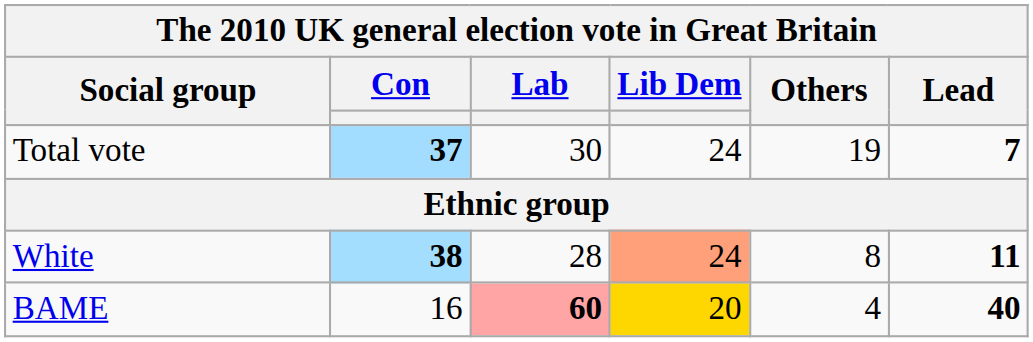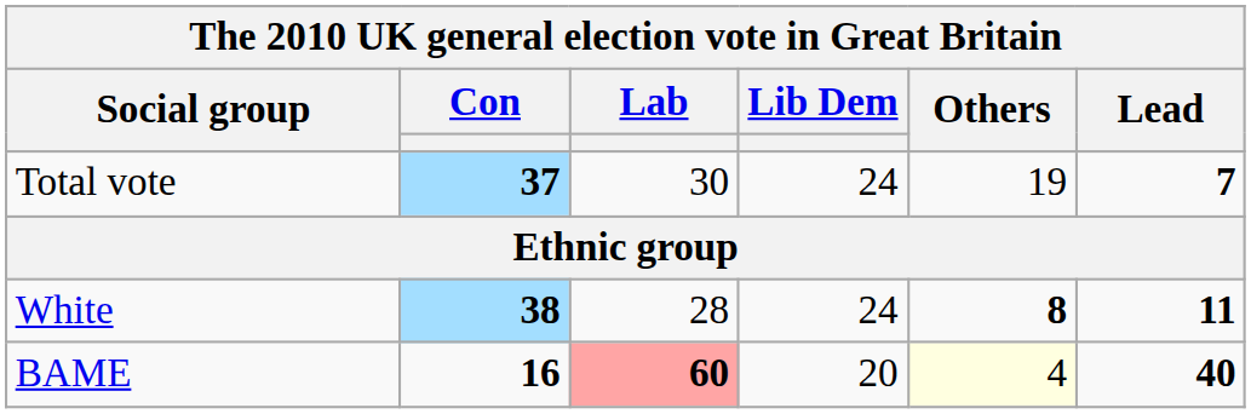White | Lib Dem: lightsalmon background -> no background
White | Others: normal -> bold
BAME | Con: normal -> bold
BAME | Lib Dem: gold background -> no background
BAME | Others: no background -> lightyellow background
